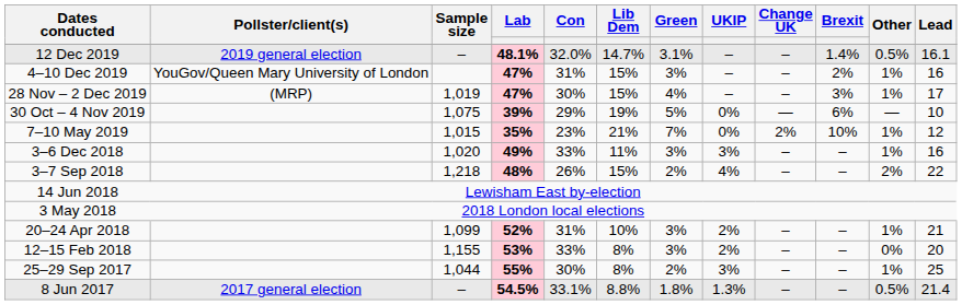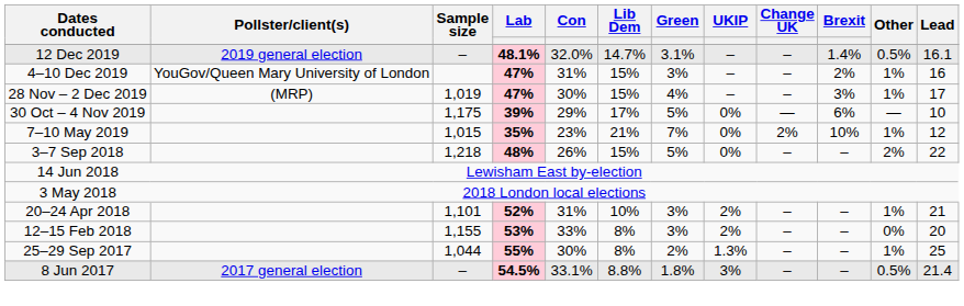30 Oct – 4 Nov 2019 | Sample size: 1,075 -> 1,175
30 Oct – 4 Nov 2019 | Lib Dem: 19% -> 17%
- row: 3–6 Dec 2018 | 1,020 | 49% | 33% | 11% | 3% | 3% | – | – | 1% | 16
3–7 Sep 2018 | Green: 2% -> 5%
3–7 Sep 2018 | UKIP: 4% -> 0%
20–24 Apr 2018 | Sample size: 1,099 -> 1,101
25–29 Sep 2017 | UKIP: 3% -> 1.3%
8 Jun 2017 | UKIP: 1.3% -> 3%
